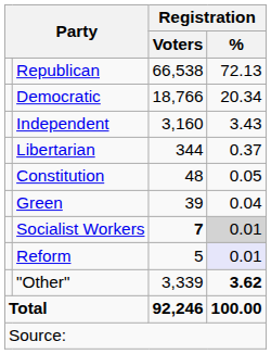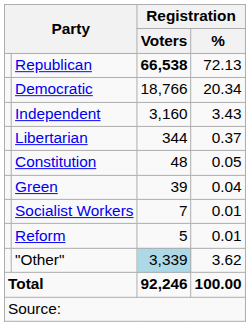Republican | Registration / Voters: normal -> bold
Socialist Workers | Registration / Voters: bold -> normal
Socialist Workers | Registration / %: lightgrey background -> no background
Reform | Registration / %: lavender background -> no background
"Other" | Registration / Voters: no background -> lightblue background
"Other" | Registration / %: bold -> normal
